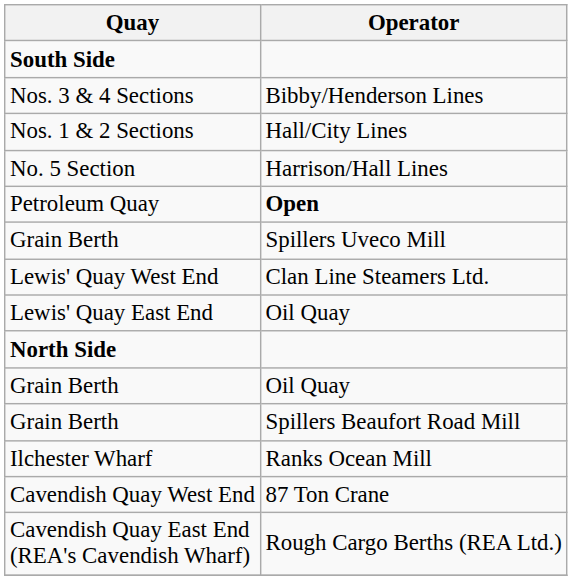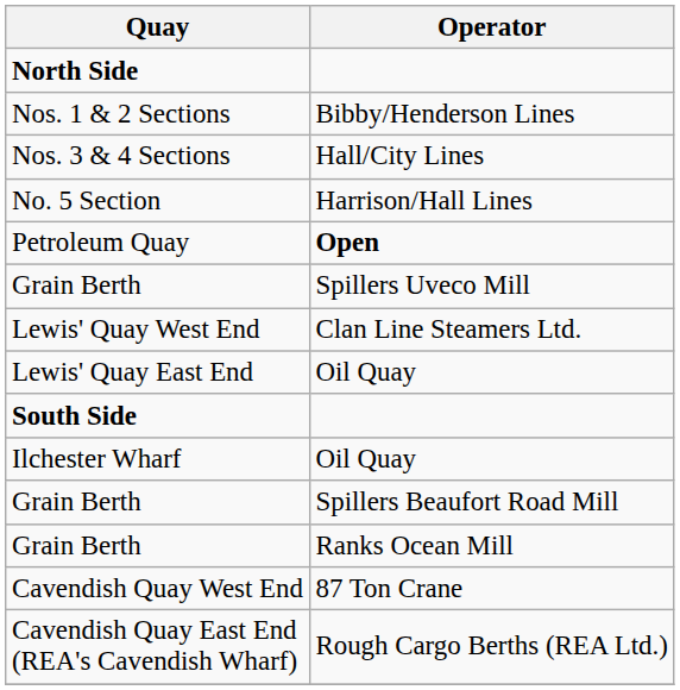row 2 | Quay: South Side -> North Side
row 3 | Quay: Nos. 3 & 4 Sections -> Nos. 1 & 2 Sections
row 4 | Quay: Nos. 1 & 2 Sections -> Nos. 3 & 4 Sections
row 10 | Quay: North Side -> South Side
row 11 | Quay: Grain Berth -> Ilchester Wharf
row 13 | Quay: Ilchester Wharf -> Grain Berth
